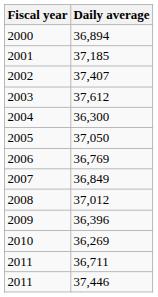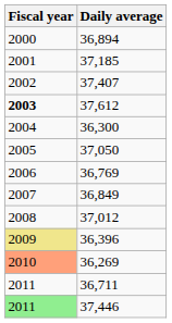37,612 | Fiscal year: normal -> bold
36,396 | Fiscal year: no background -> khaki background
36,269 | Fiscal year: no background -> lightsalmon background
37,446 | Fiscal year: no background -> lightgreen background
